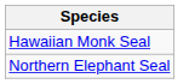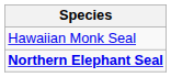row 3 | column 1: normal -> bold
